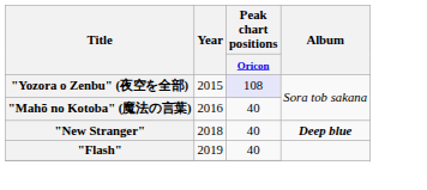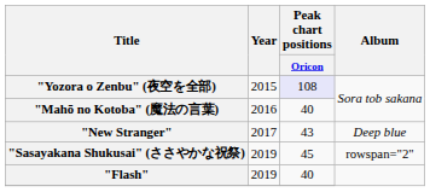"New Stranger" | Year: 2018 -> 2017
"New Stranger" | Peak chart positions / Oricon: 40 -> 43
"New Stranger" | Album: bold -> normal
+ row: "Sasayakana Shukusai" (ささやかな祝祭) | 2019 | 45 | rowspan="2"
